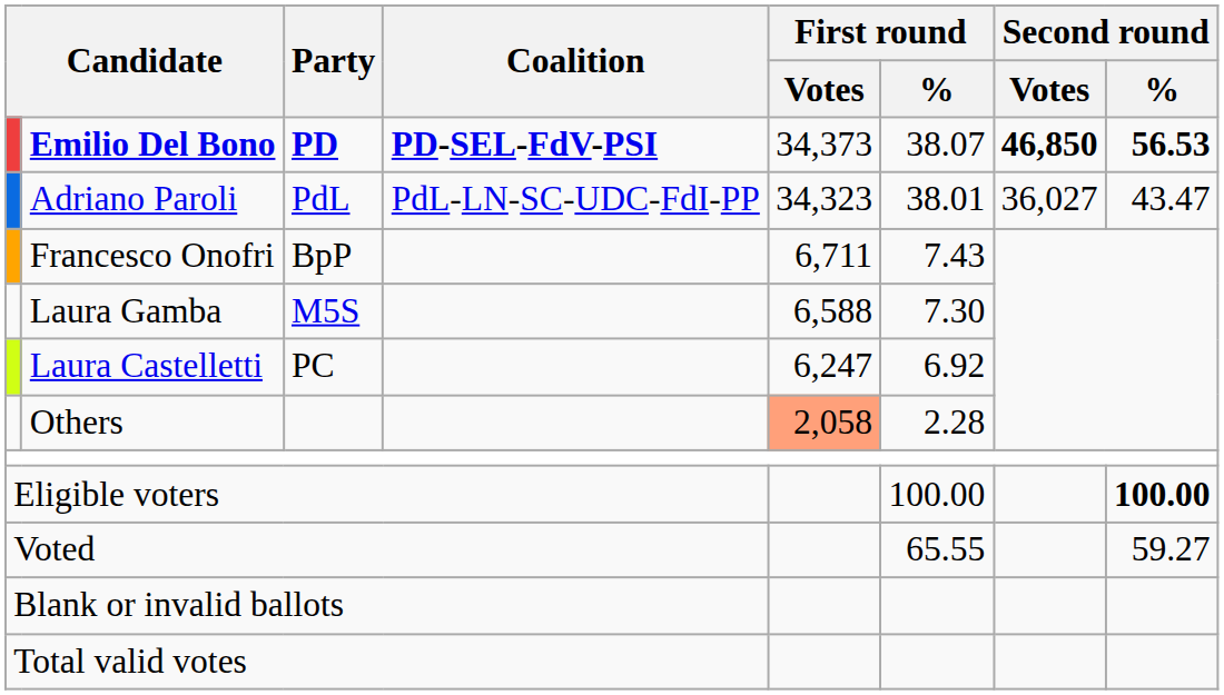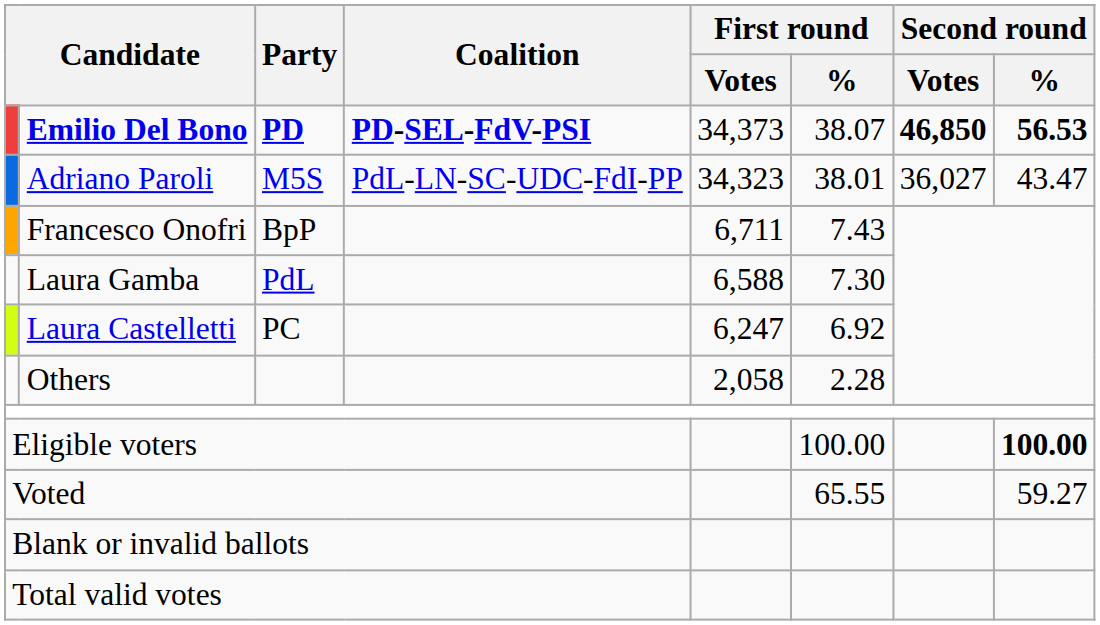Adriano Paroli | Party: PdL -> M5S
Laura Gamba | Party: M5S -> PdL
Others | First round / Votes: lightsalmon background -> no background
